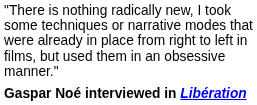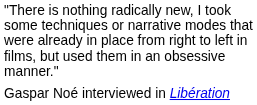row 2 | column 1: bold -> normal
